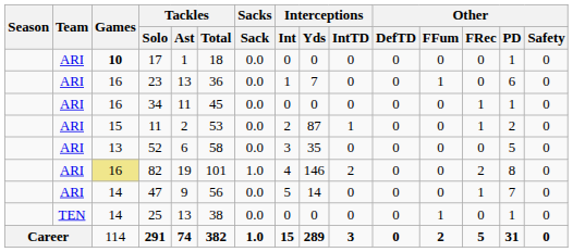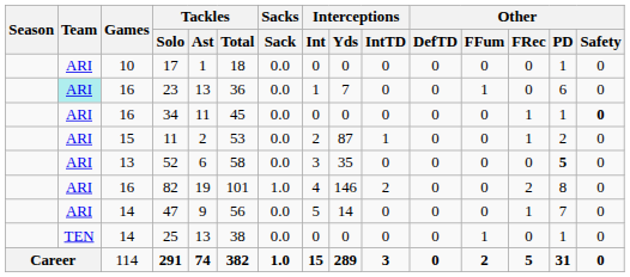17 | Games: bold -> normal
23 | Team: no background -> paleturquoise background
34 | Other / Safety: normal -> bold
52 | Other / PD: normal -> bold
82 | Games: khaki background -> no background
